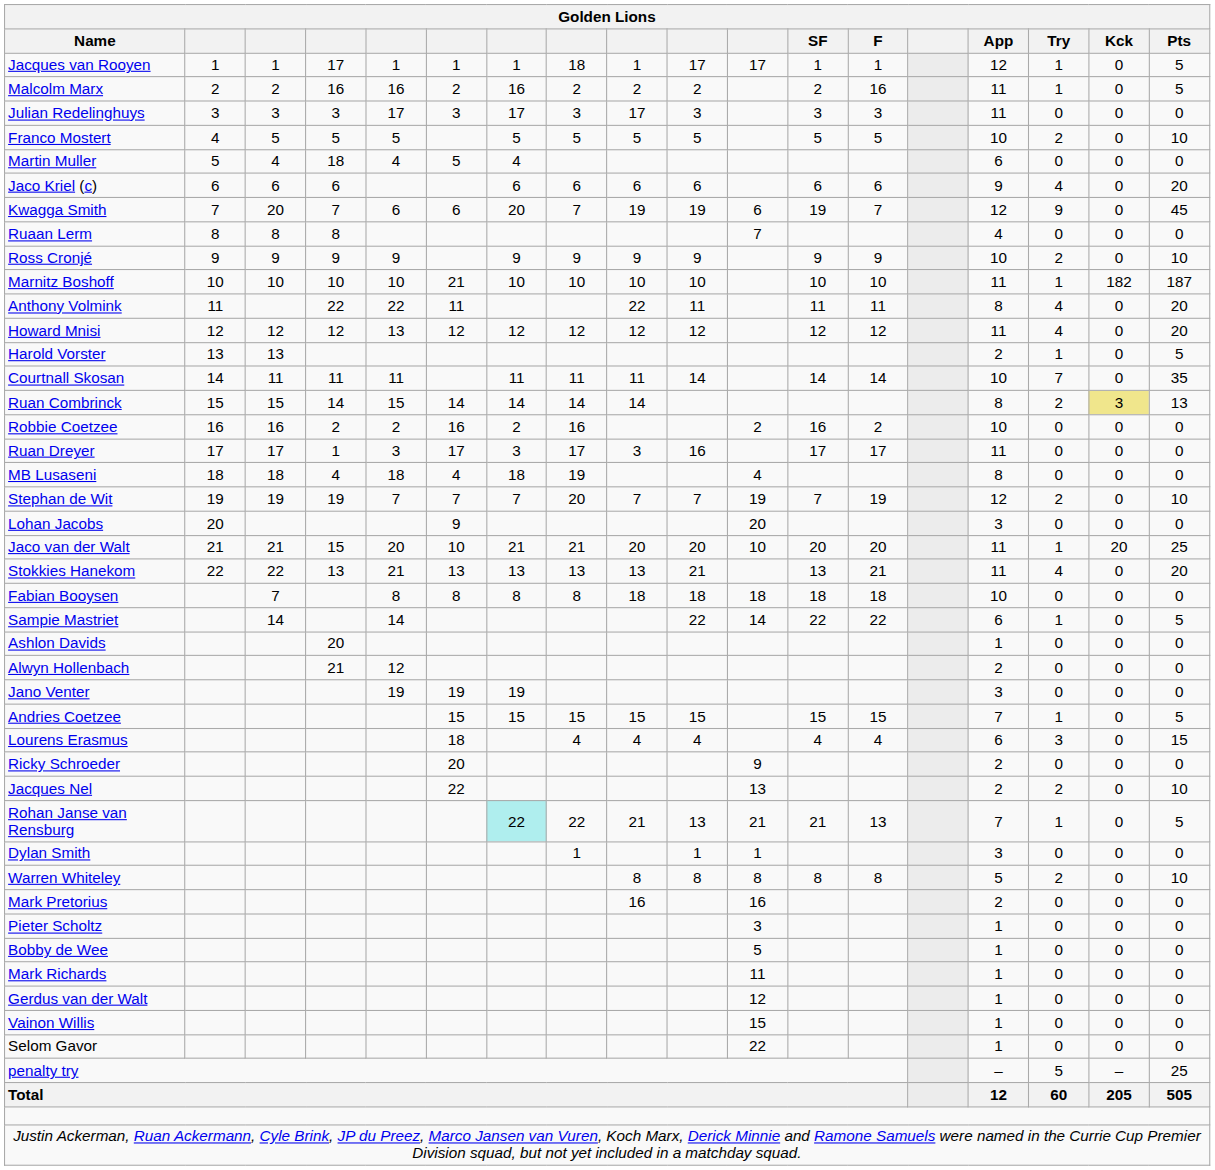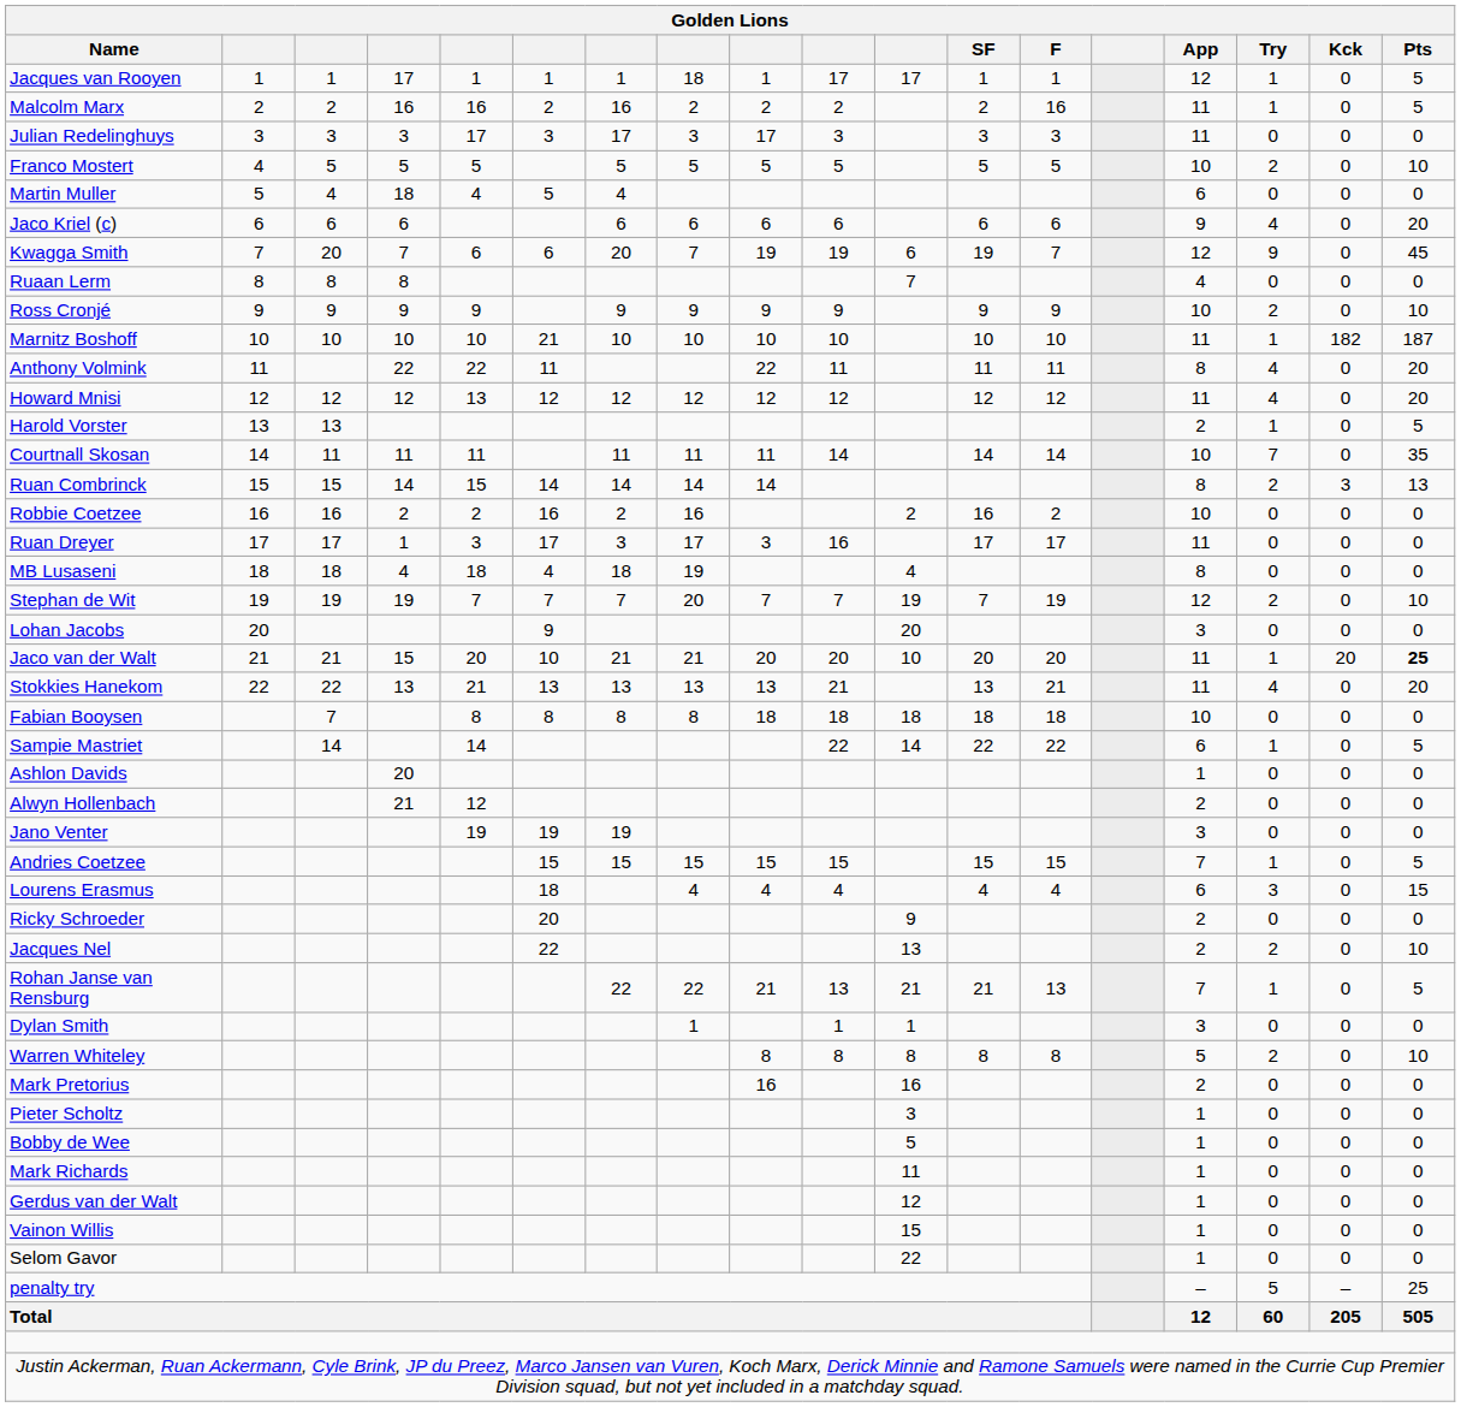Ruan Combrinck | Kck: khaki background -> no background
Jaco van der Walt | Pts: normal -> bold
Rohan Janse van Rensburg | column 7: paleturquoise background -> no background
